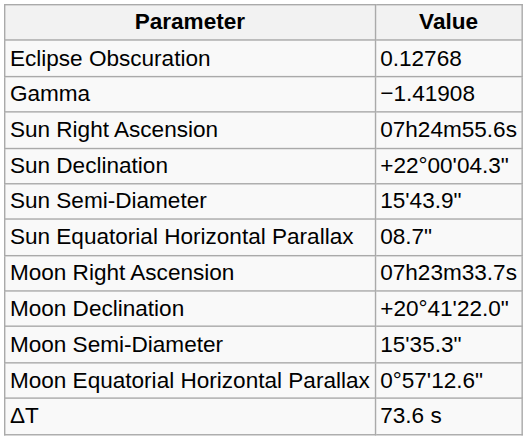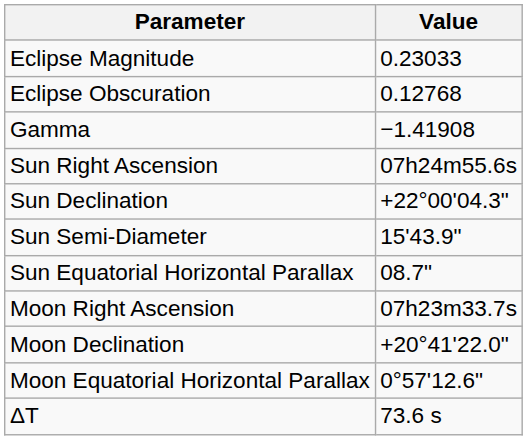+ row: Eclipse Magnitude | 0.23033
- row: Moon Semi-Diameter | 15'35.3"
